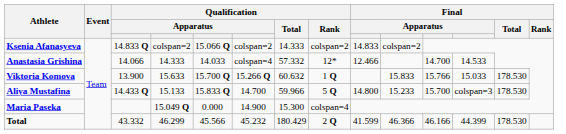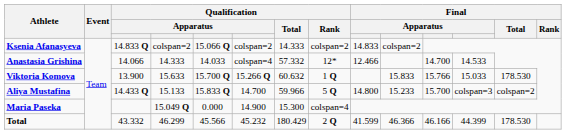Aliya Mustafina | Final / Total: 178.530 -> colspan=2
